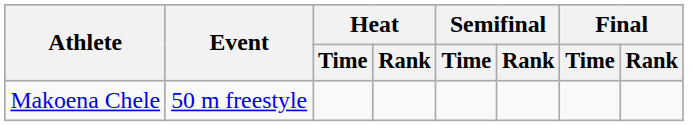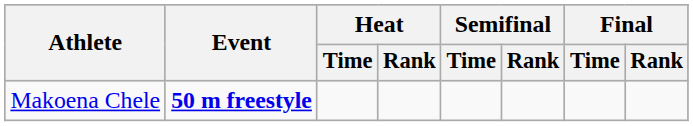Makoena Chele | Event: normal -> bold
